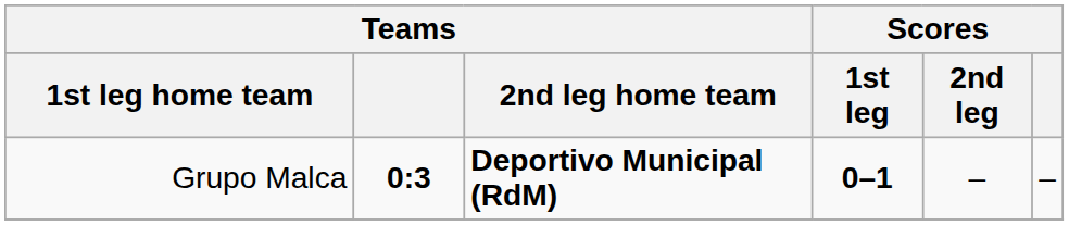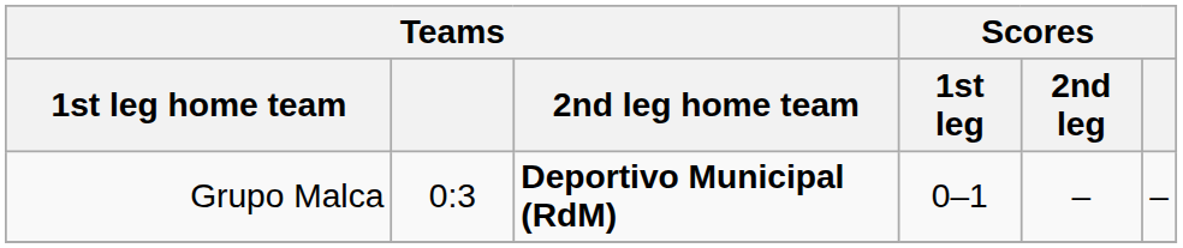Grupo Malca | Teams: bold -> normal
Grupo Malca | Scores / 1st leg: bold -> normal
